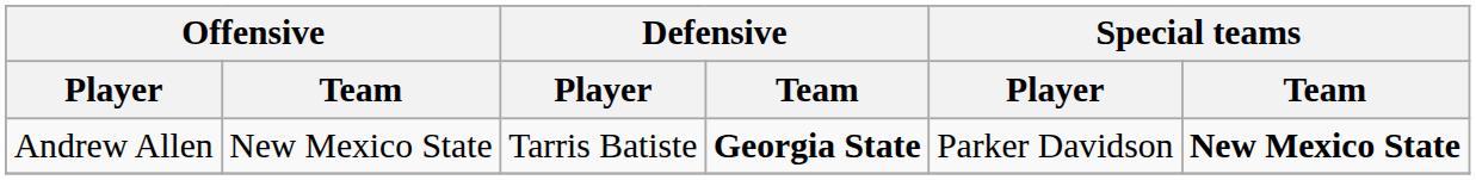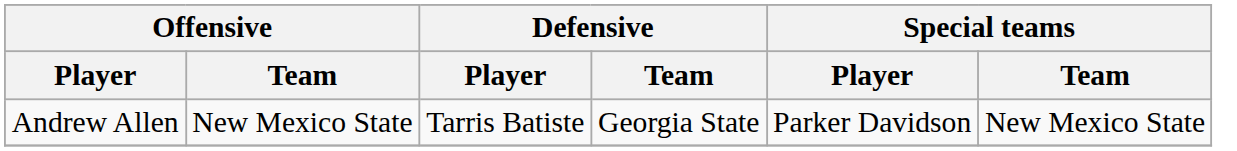Andrew Allen | Defensive / Team: bold -> normal
Andrew Allen | Special teams / Team: bold -> normal
